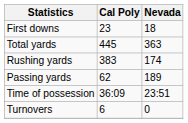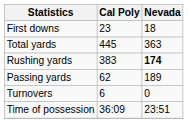Rushing yards | Nevada: normal -> bold
rows swapped: Turnovers <-> Time of possession
